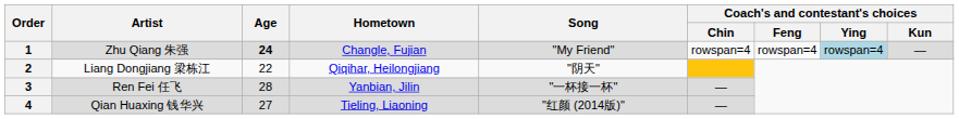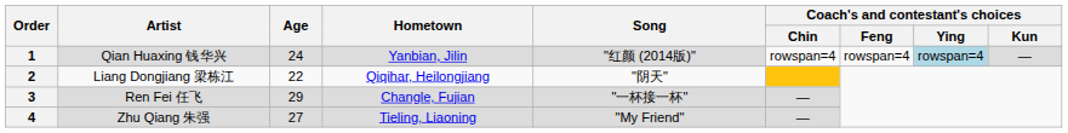1 | Artist: Zhu Qiang 朱强 -> Qian Huaxing 钱华兴
1 | Age: bold -> normal
1 | Hometown: Changle, Fujian -> Yanbian, Jilin
1 | Song: "My Friend" -> "红颜 (2014版)"
3 | Age: 28 -> 29
3 | Hometown: Yanbian, Jilin -> Changle, Fujian
4 | Artist: Qian Huaxing 钱华兴 -> Zhu Qiang 朱强
4 | Song: "红颜 (2014版)" -> "My Friend"
